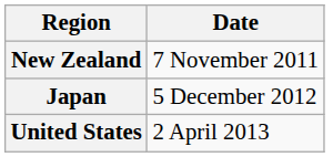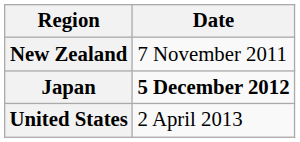Japan | Date: normal -> bold
